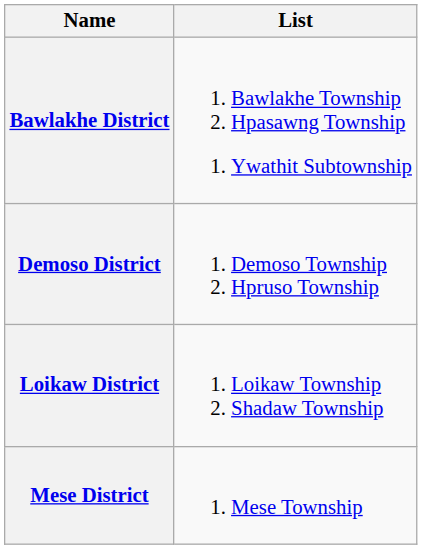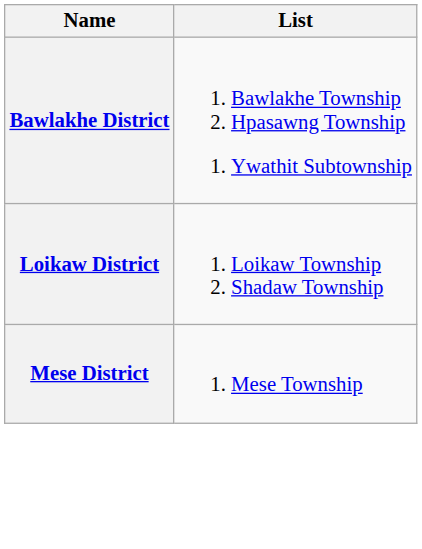- row: Demoso District | Demoso Township Hpruso Township
